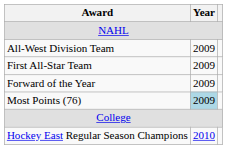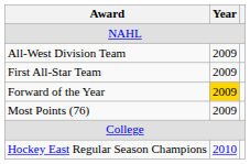Forward of the Year | Year: no background -> gold background
Most Points (76) | Year: lightblue background -> no background
